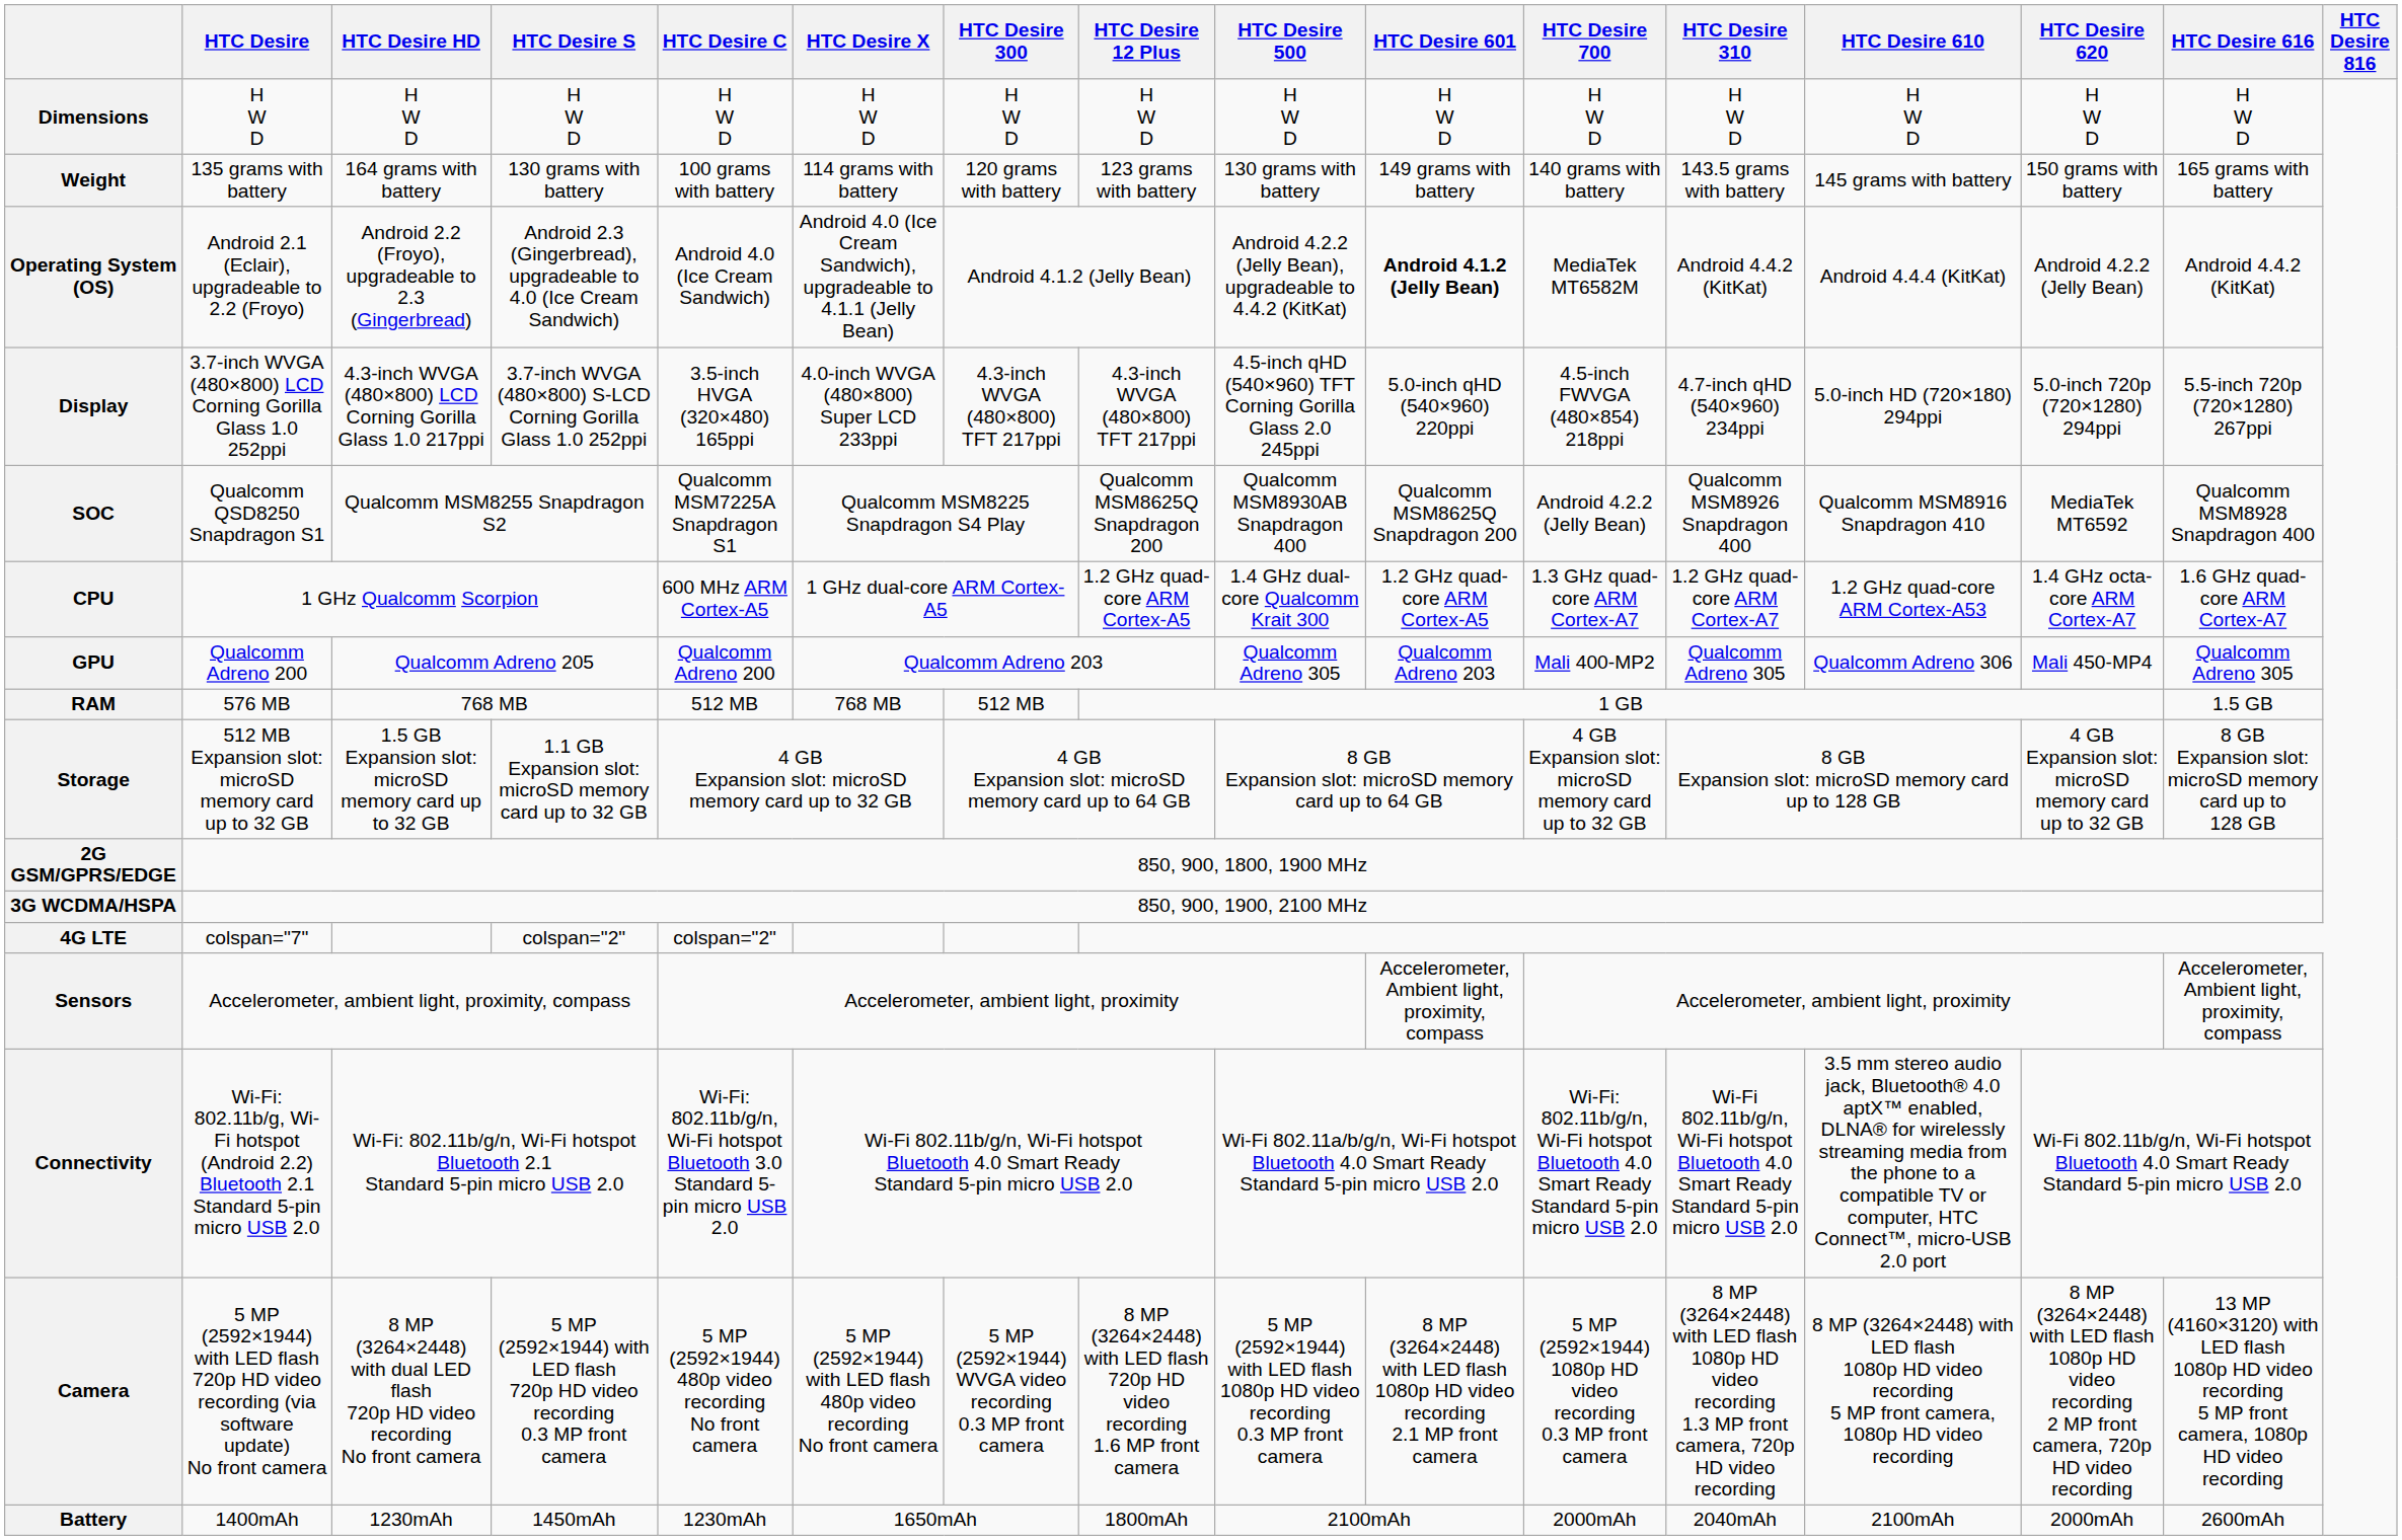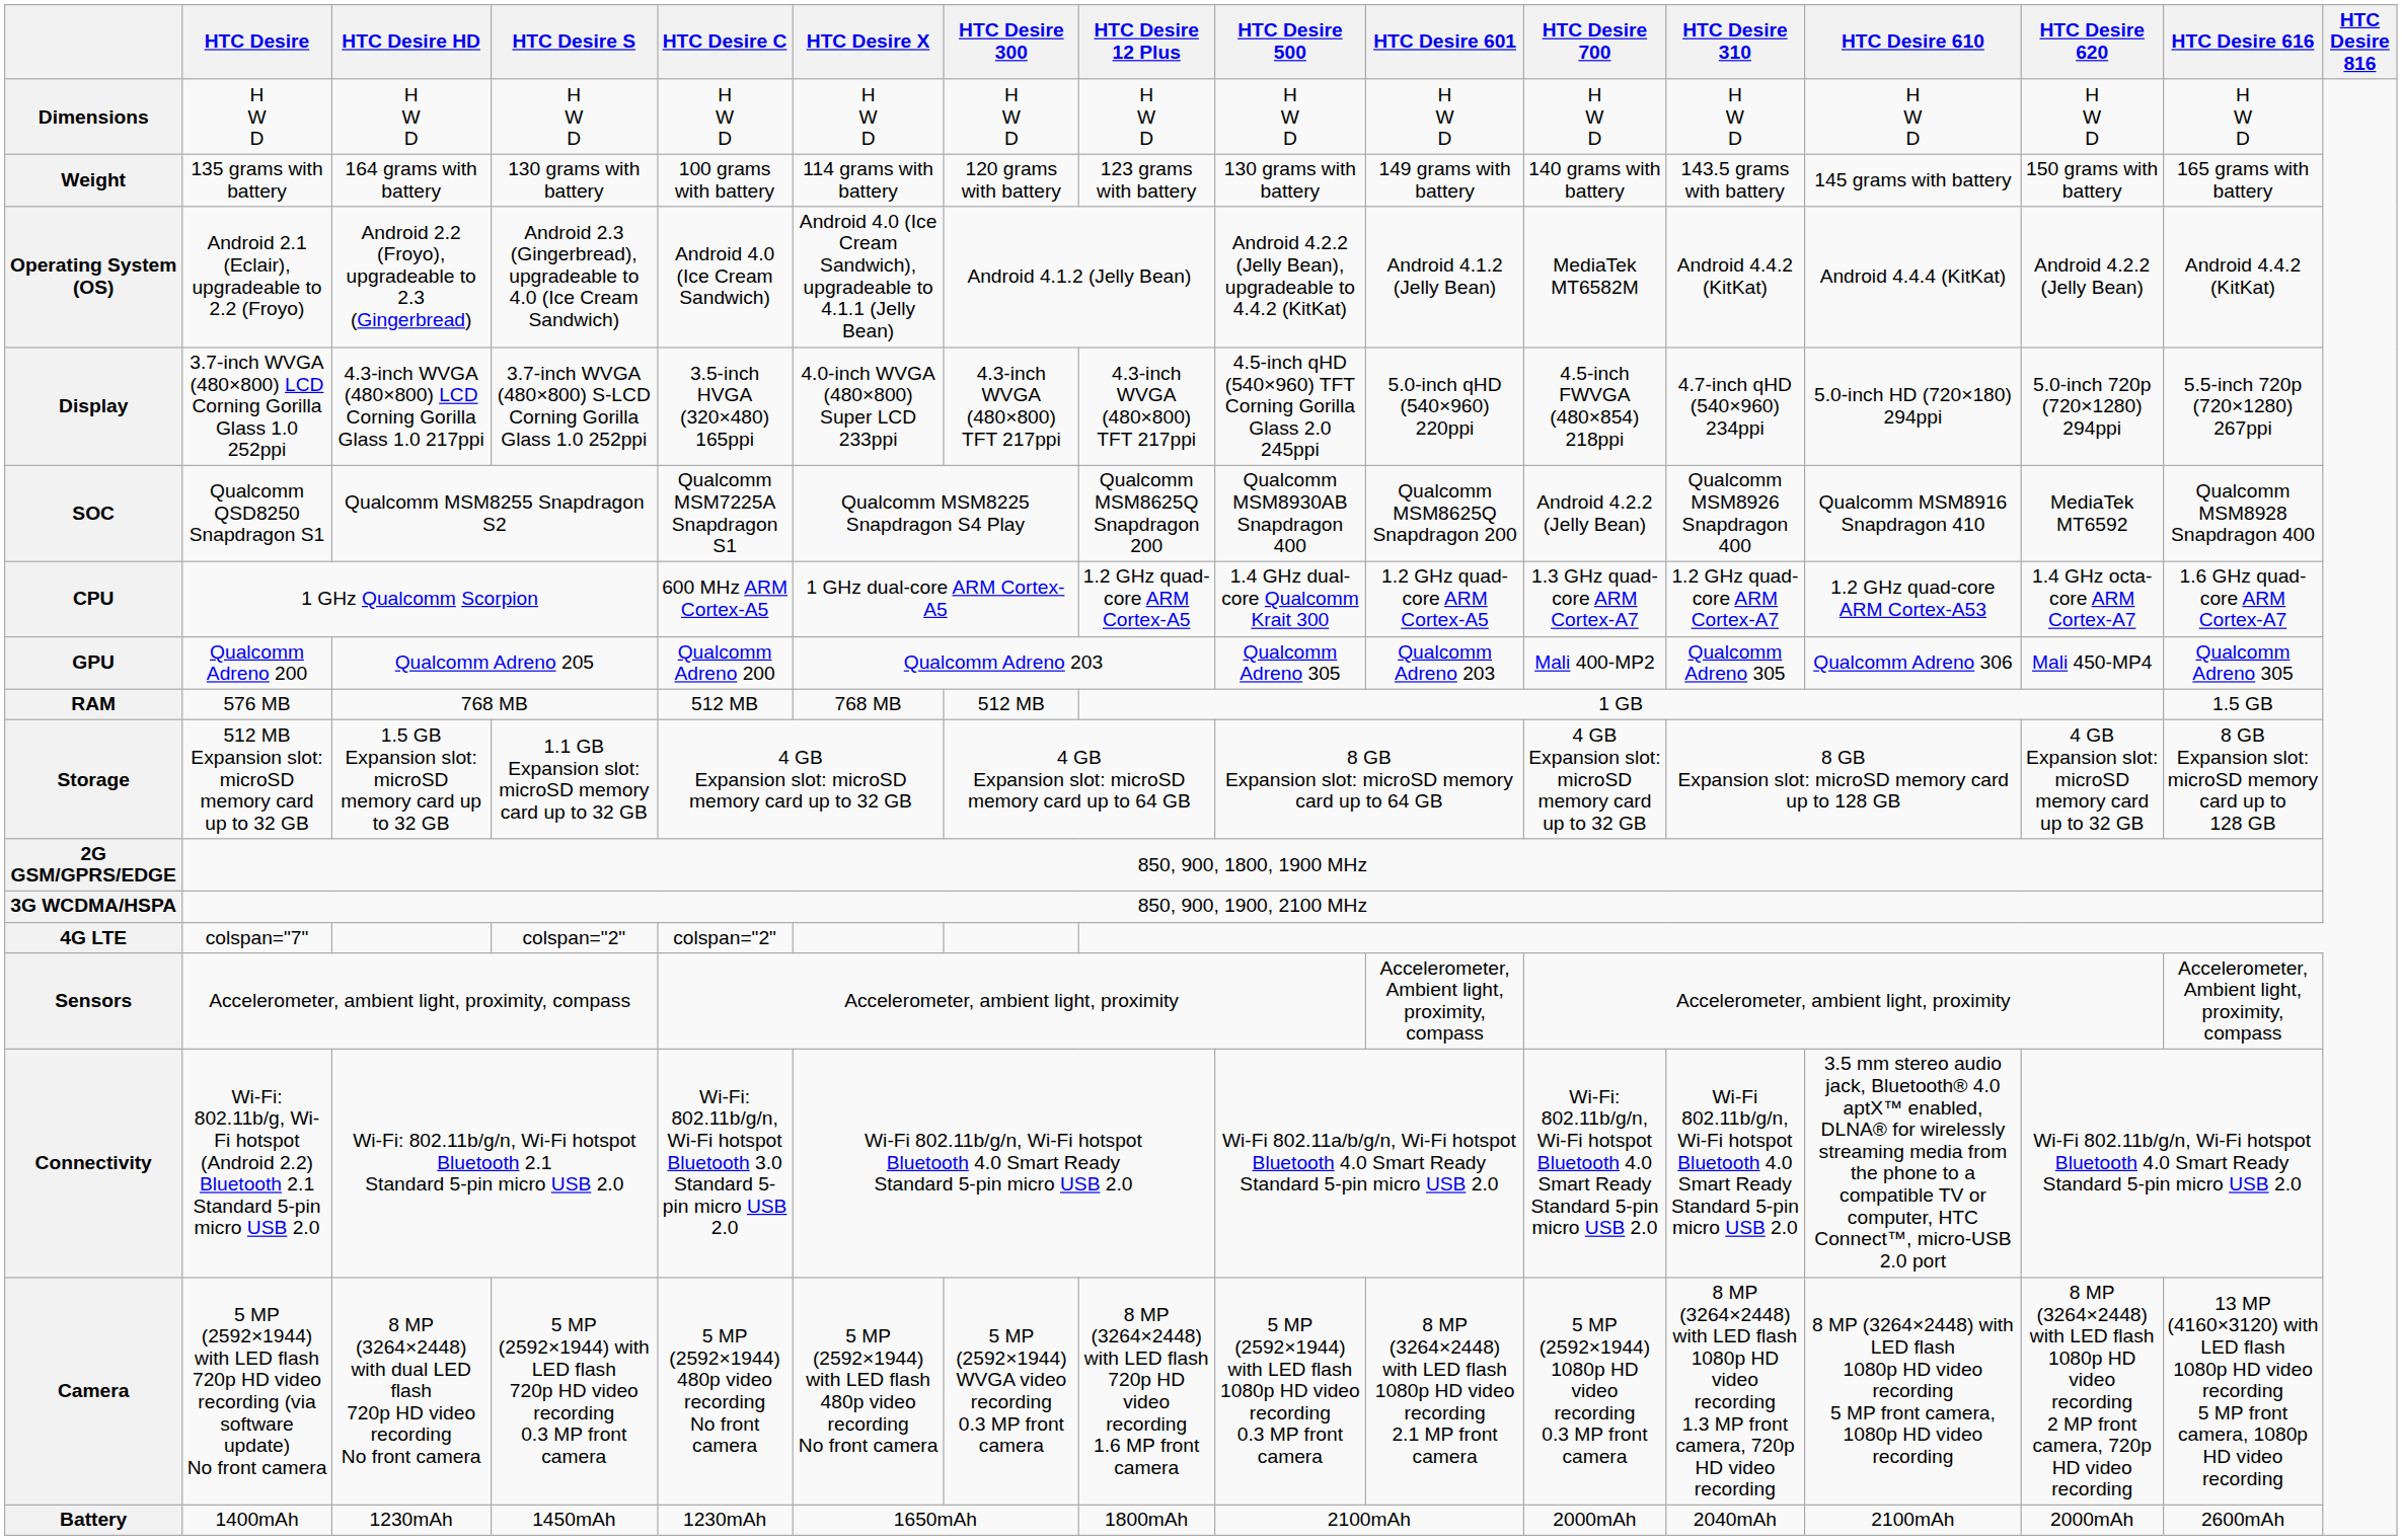Operating System (OS) | HTC Desire 601: bold -> normal
